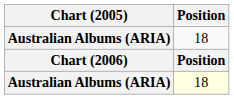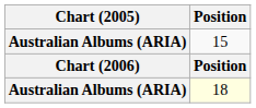row 2 | Position: 18 -> 15
